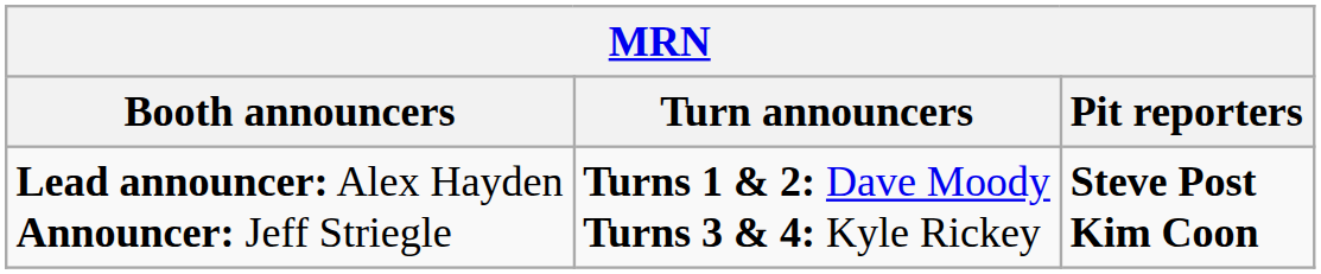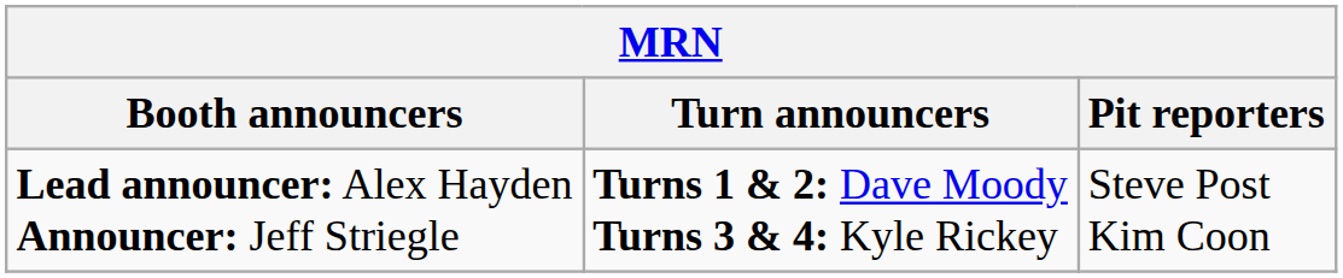Lead announcer: Alex Hayden Announcer: Jeff Striegle | Pit reporters: bold -> normal
